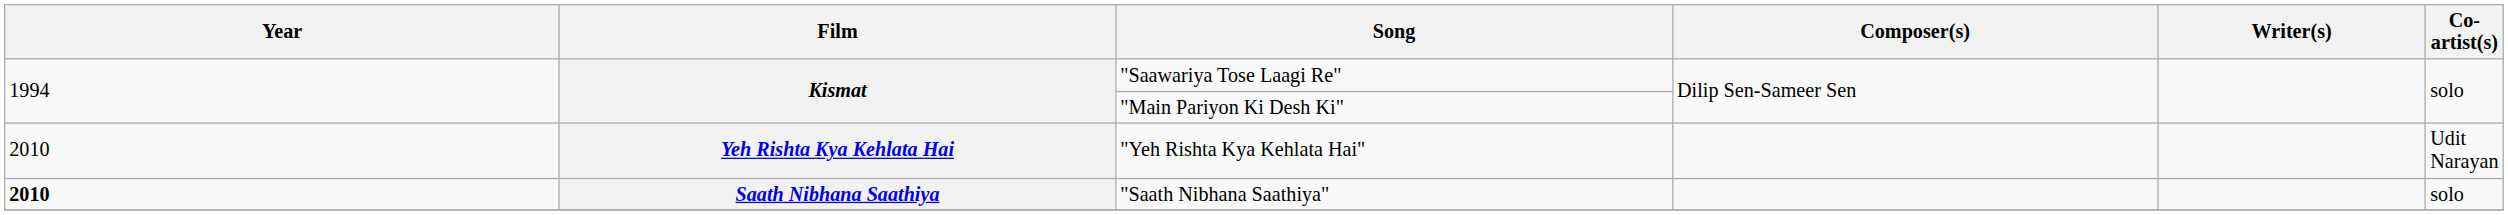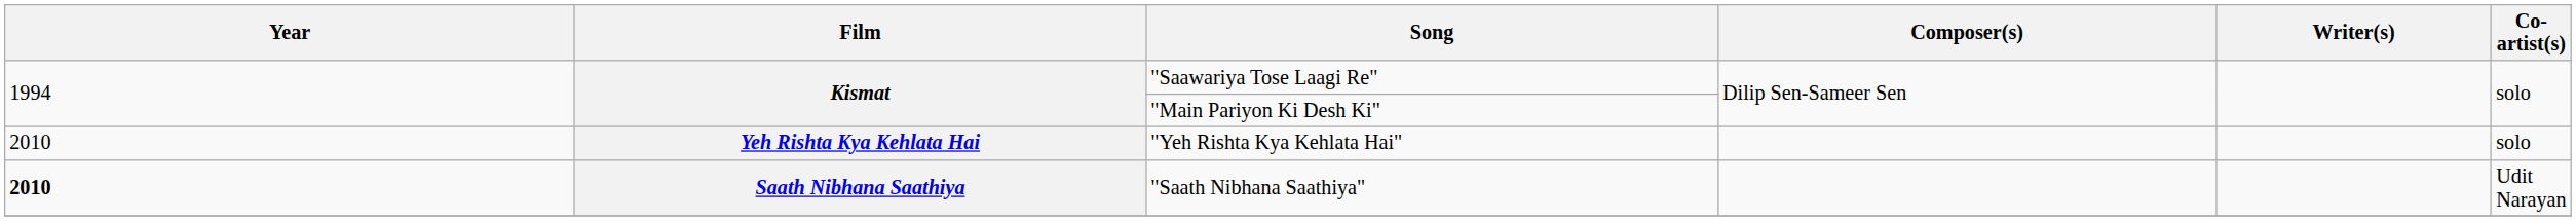"Yeh Rishta Kya Kehlata Hai" | Co-artist(s): Udit Narayan -> solo
"Saath Nibhana Saathiya" | Co-artist(s): solo -> Udit Narayan
